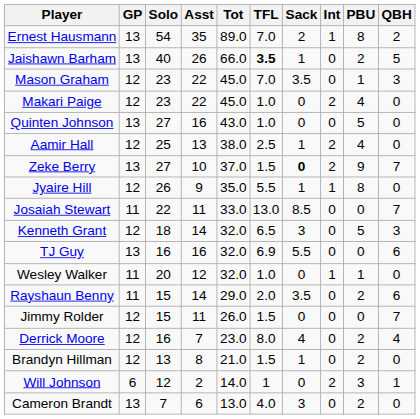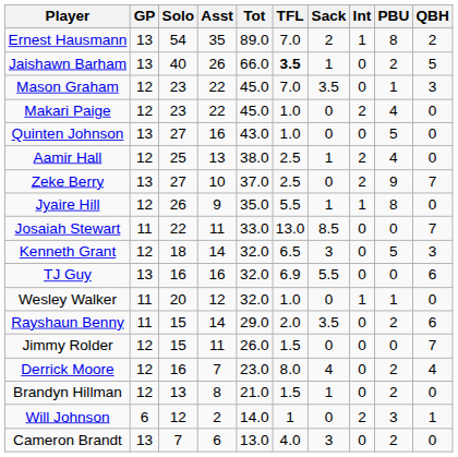Zeke Berry | TFL: 1.5 -> 2.5
Zeke Berry | Sack: bold -> normal
